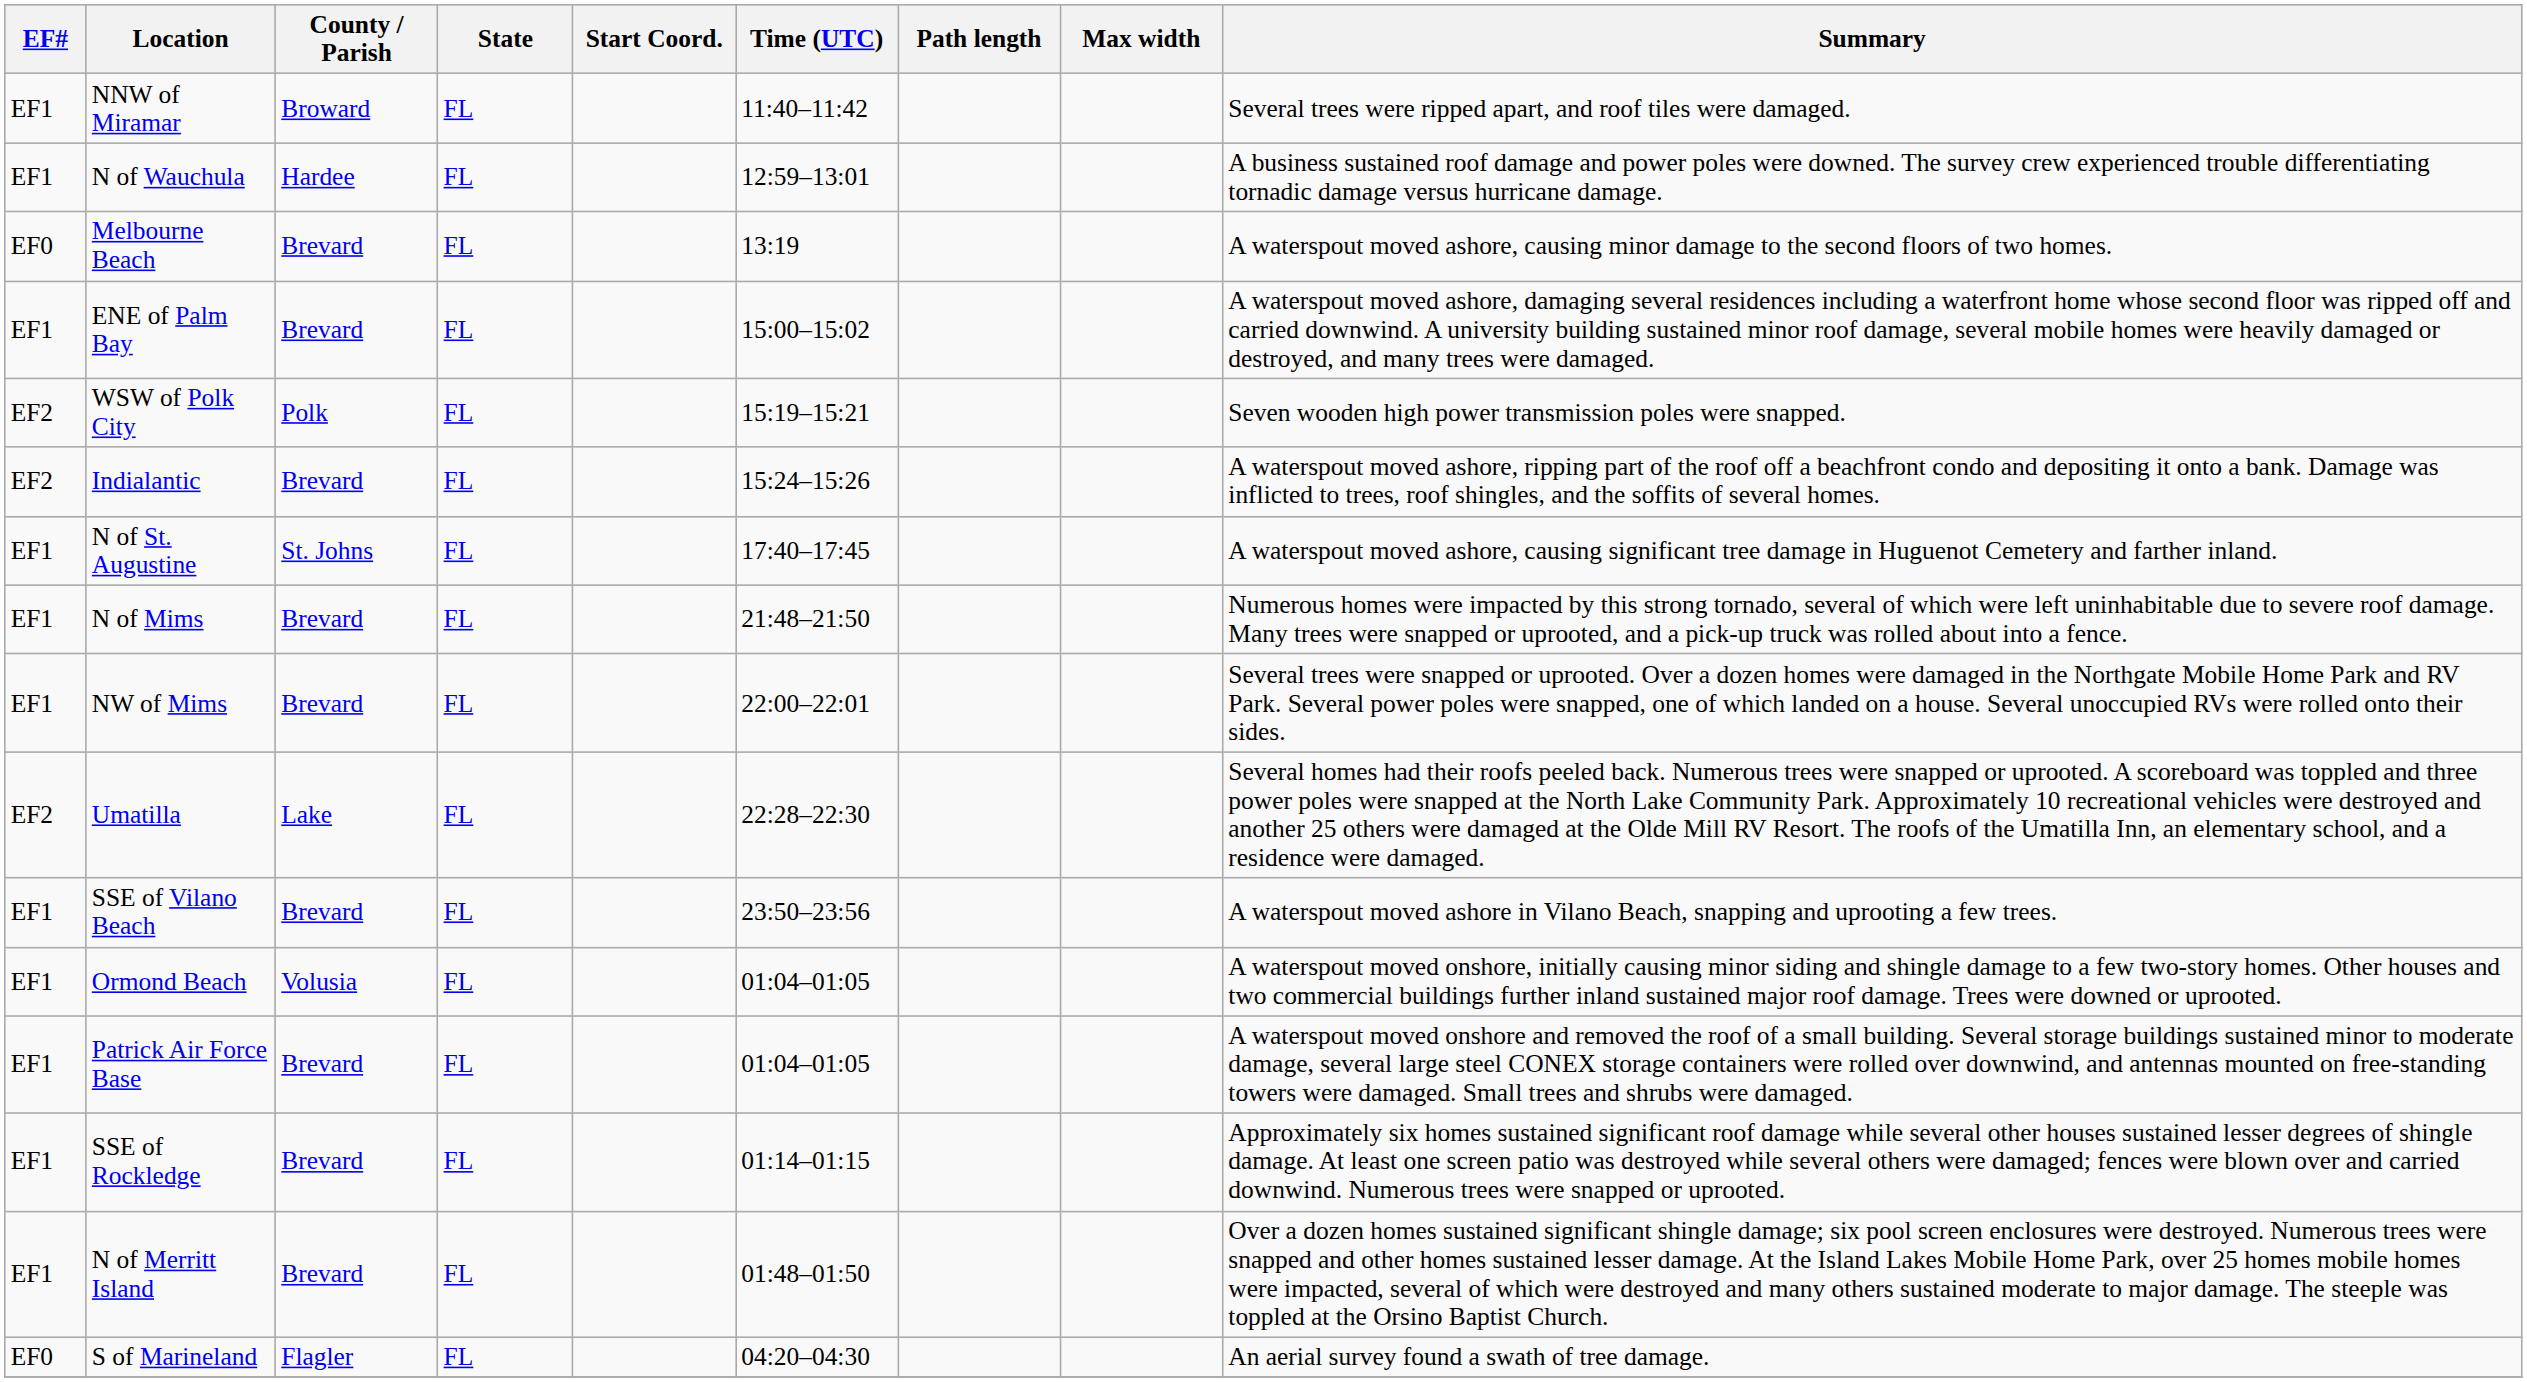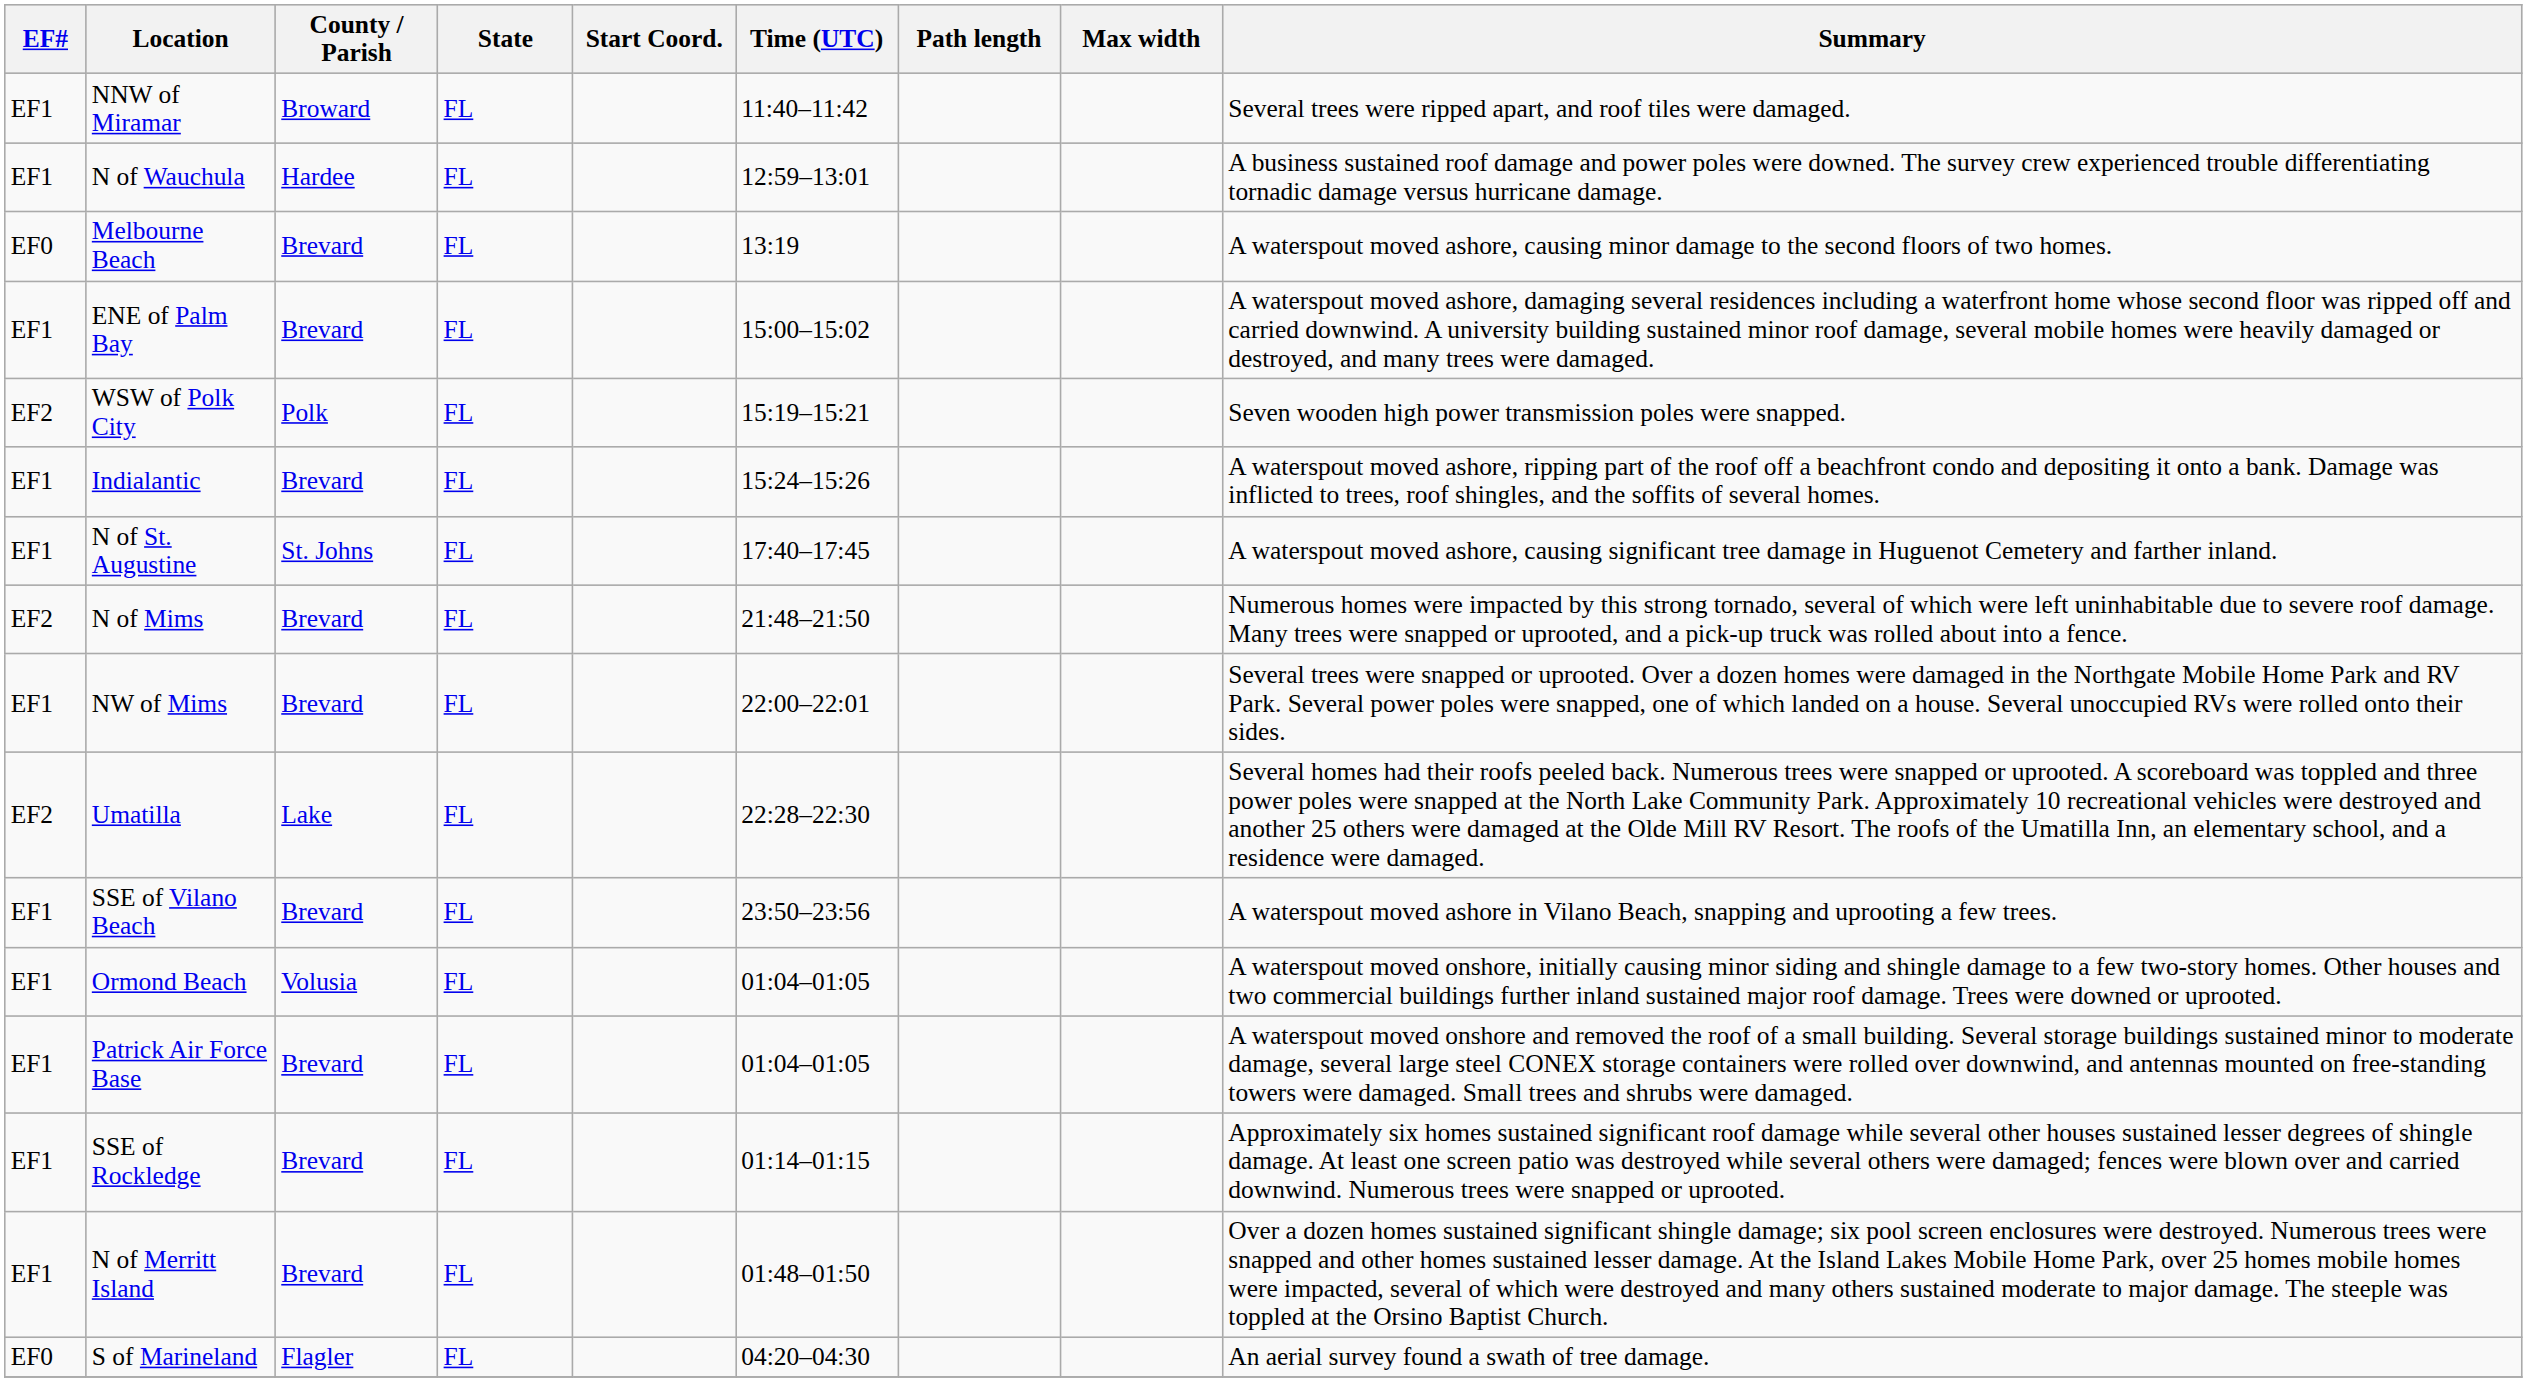Indialantic | EF#: EF2 -> EF1
N of Mims | EF#: EF1 -> EF2
